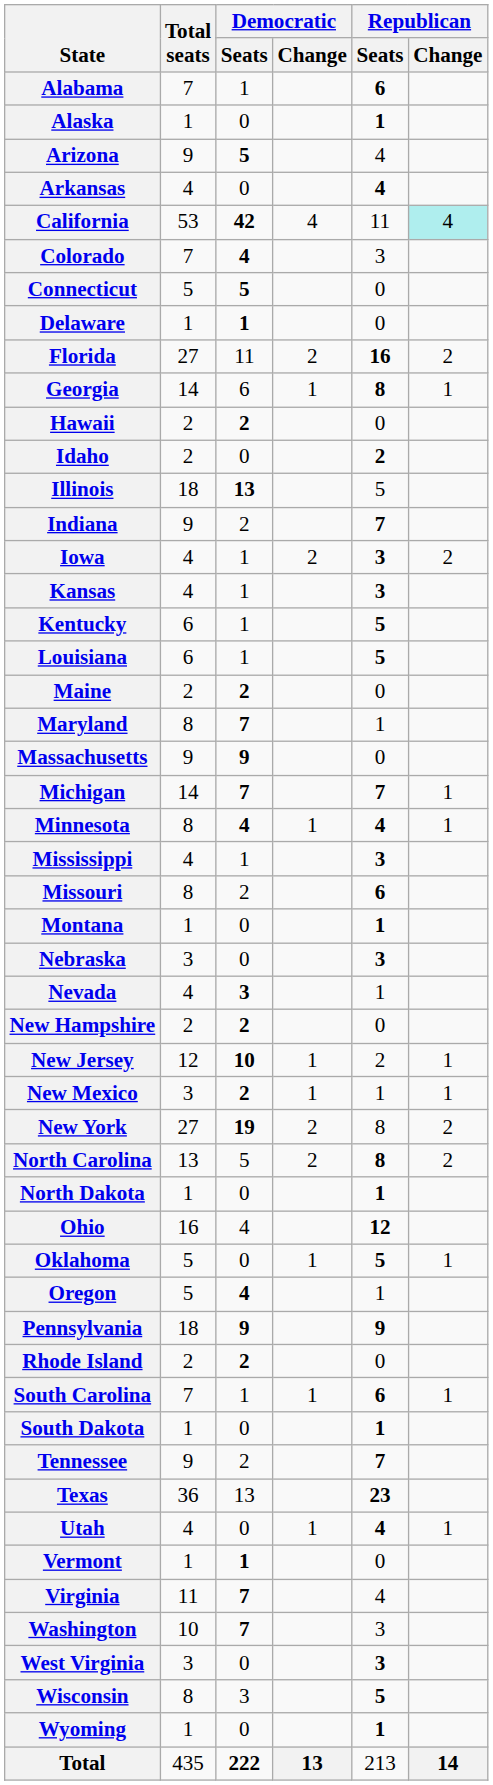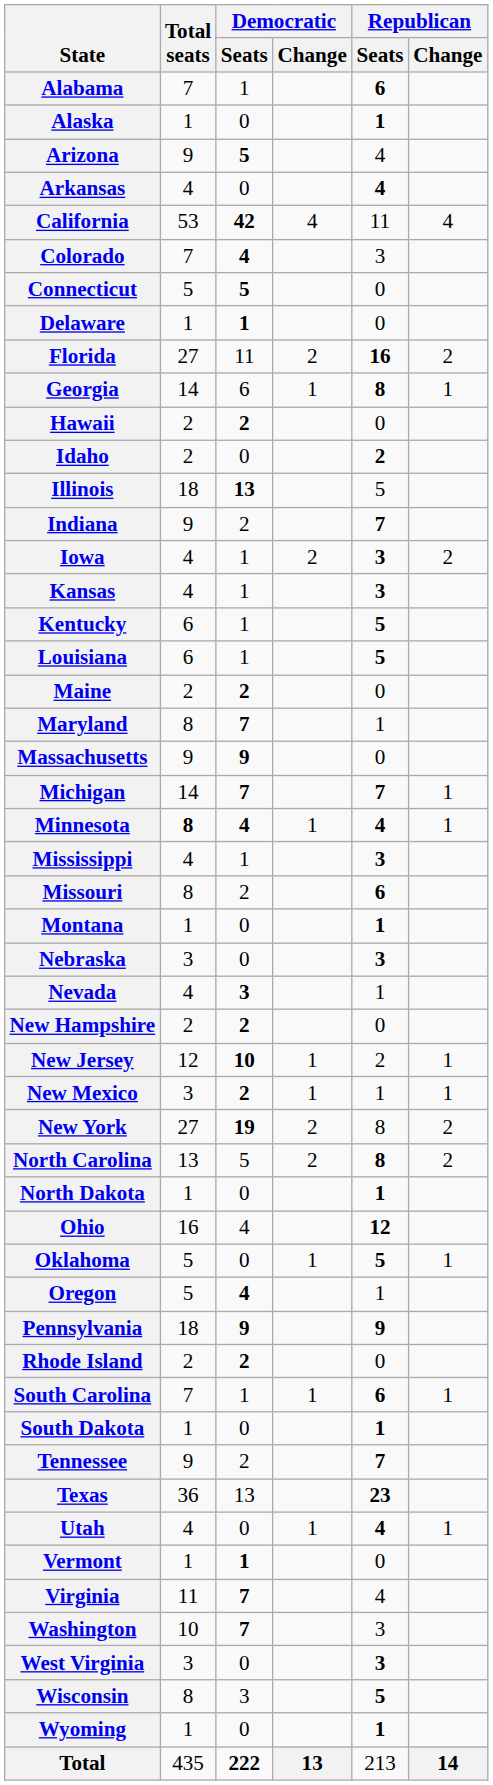California | Republican / Change: paleturquoise background -> no background
Minnesota | Total seats: normal -> bold
